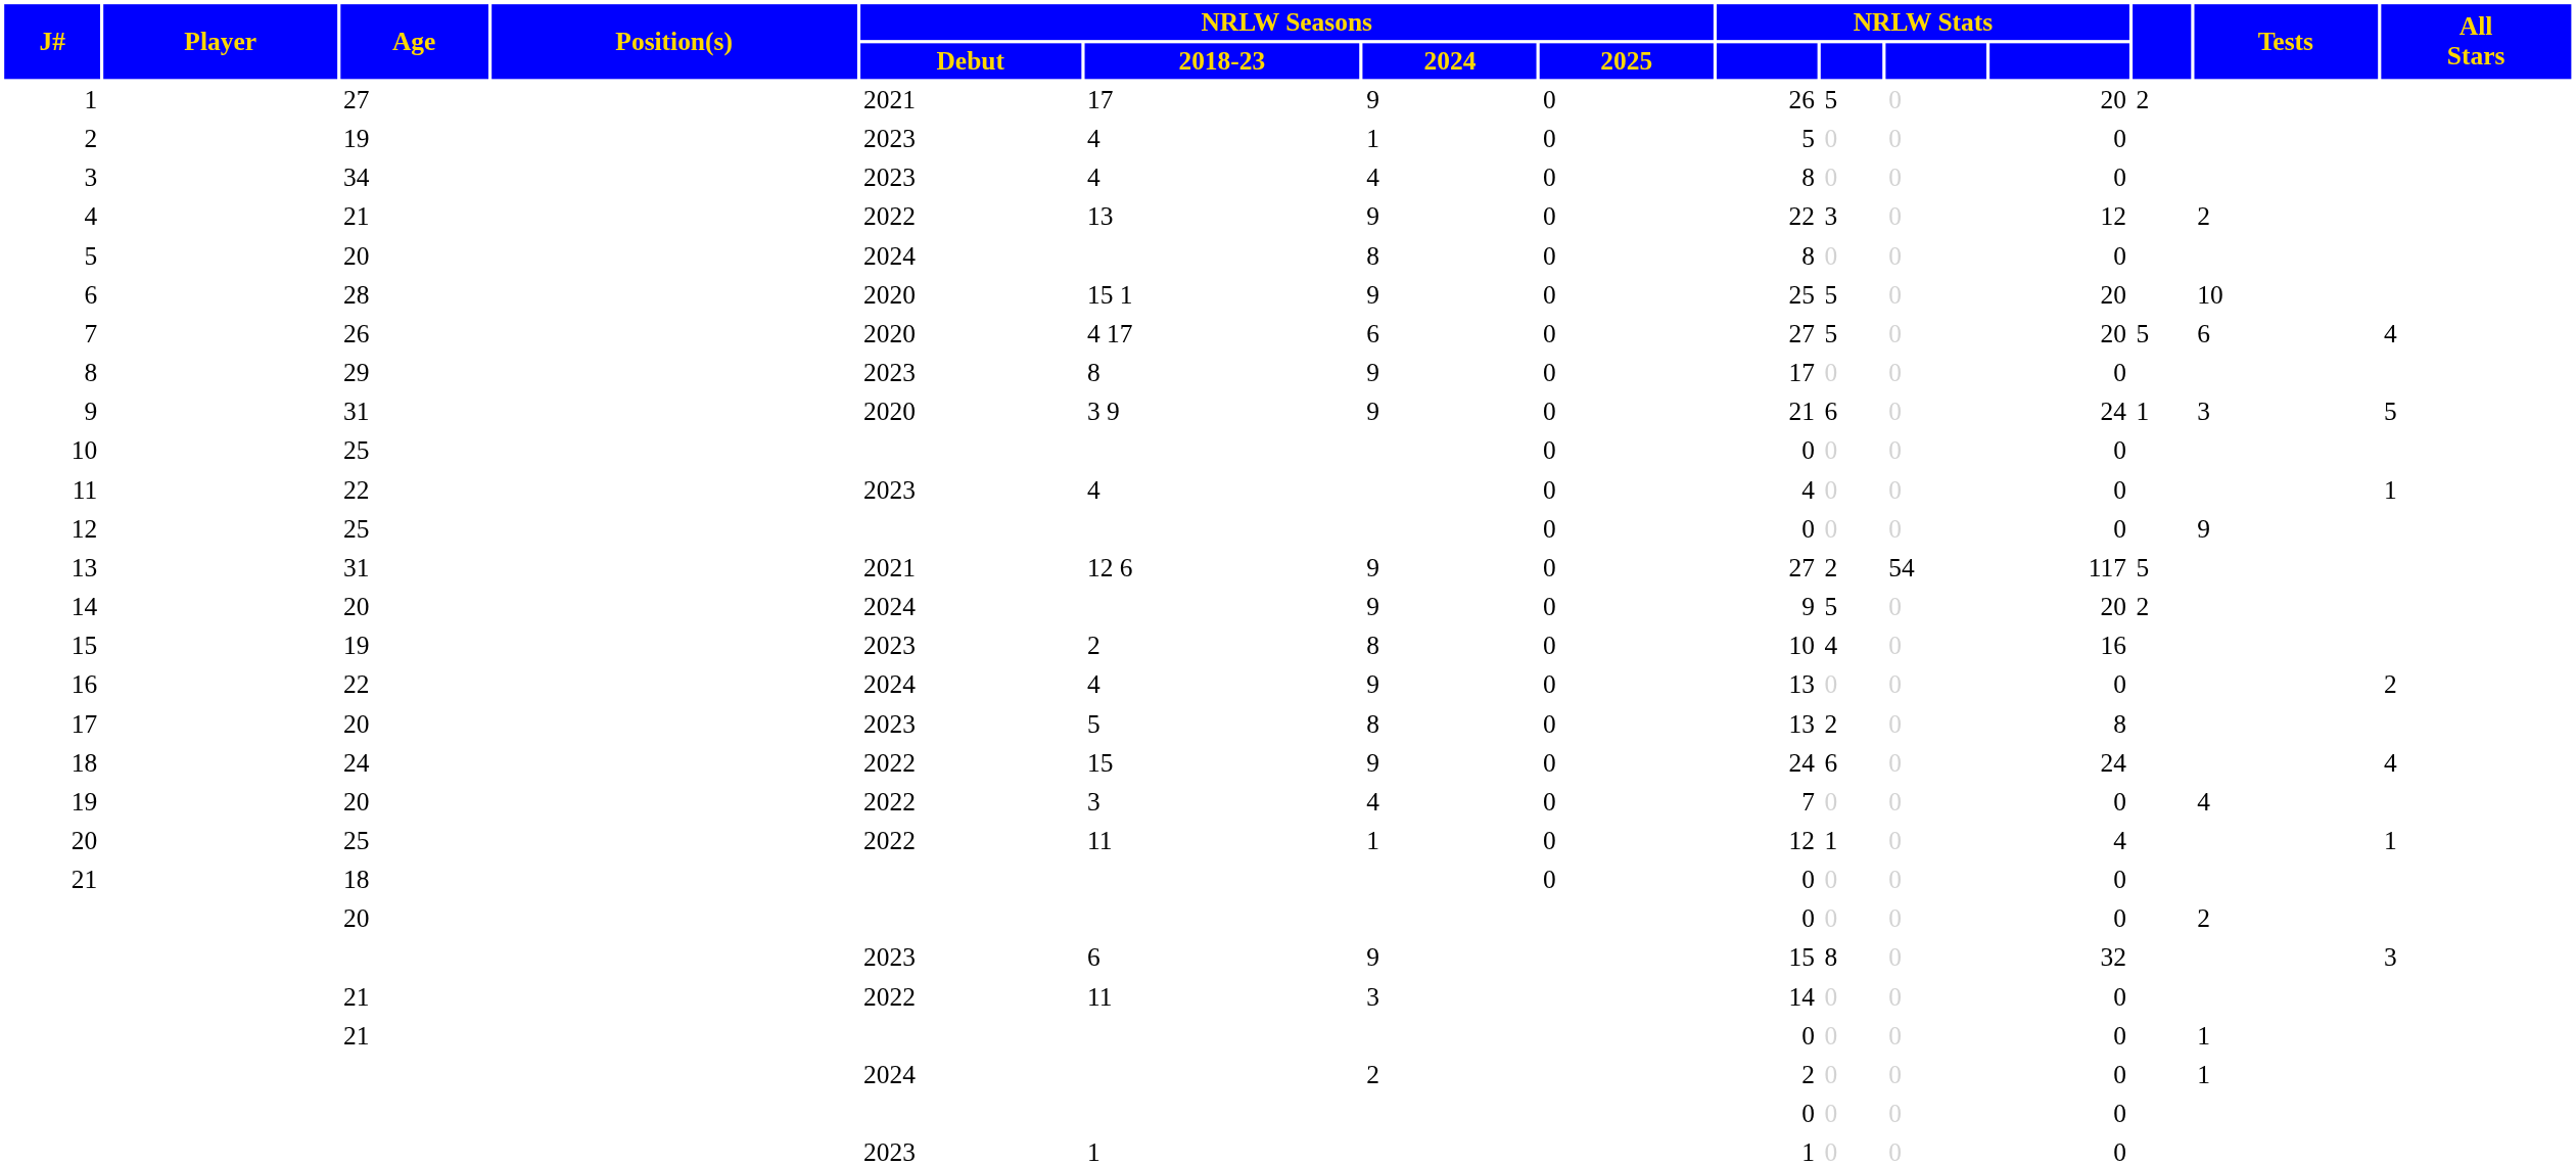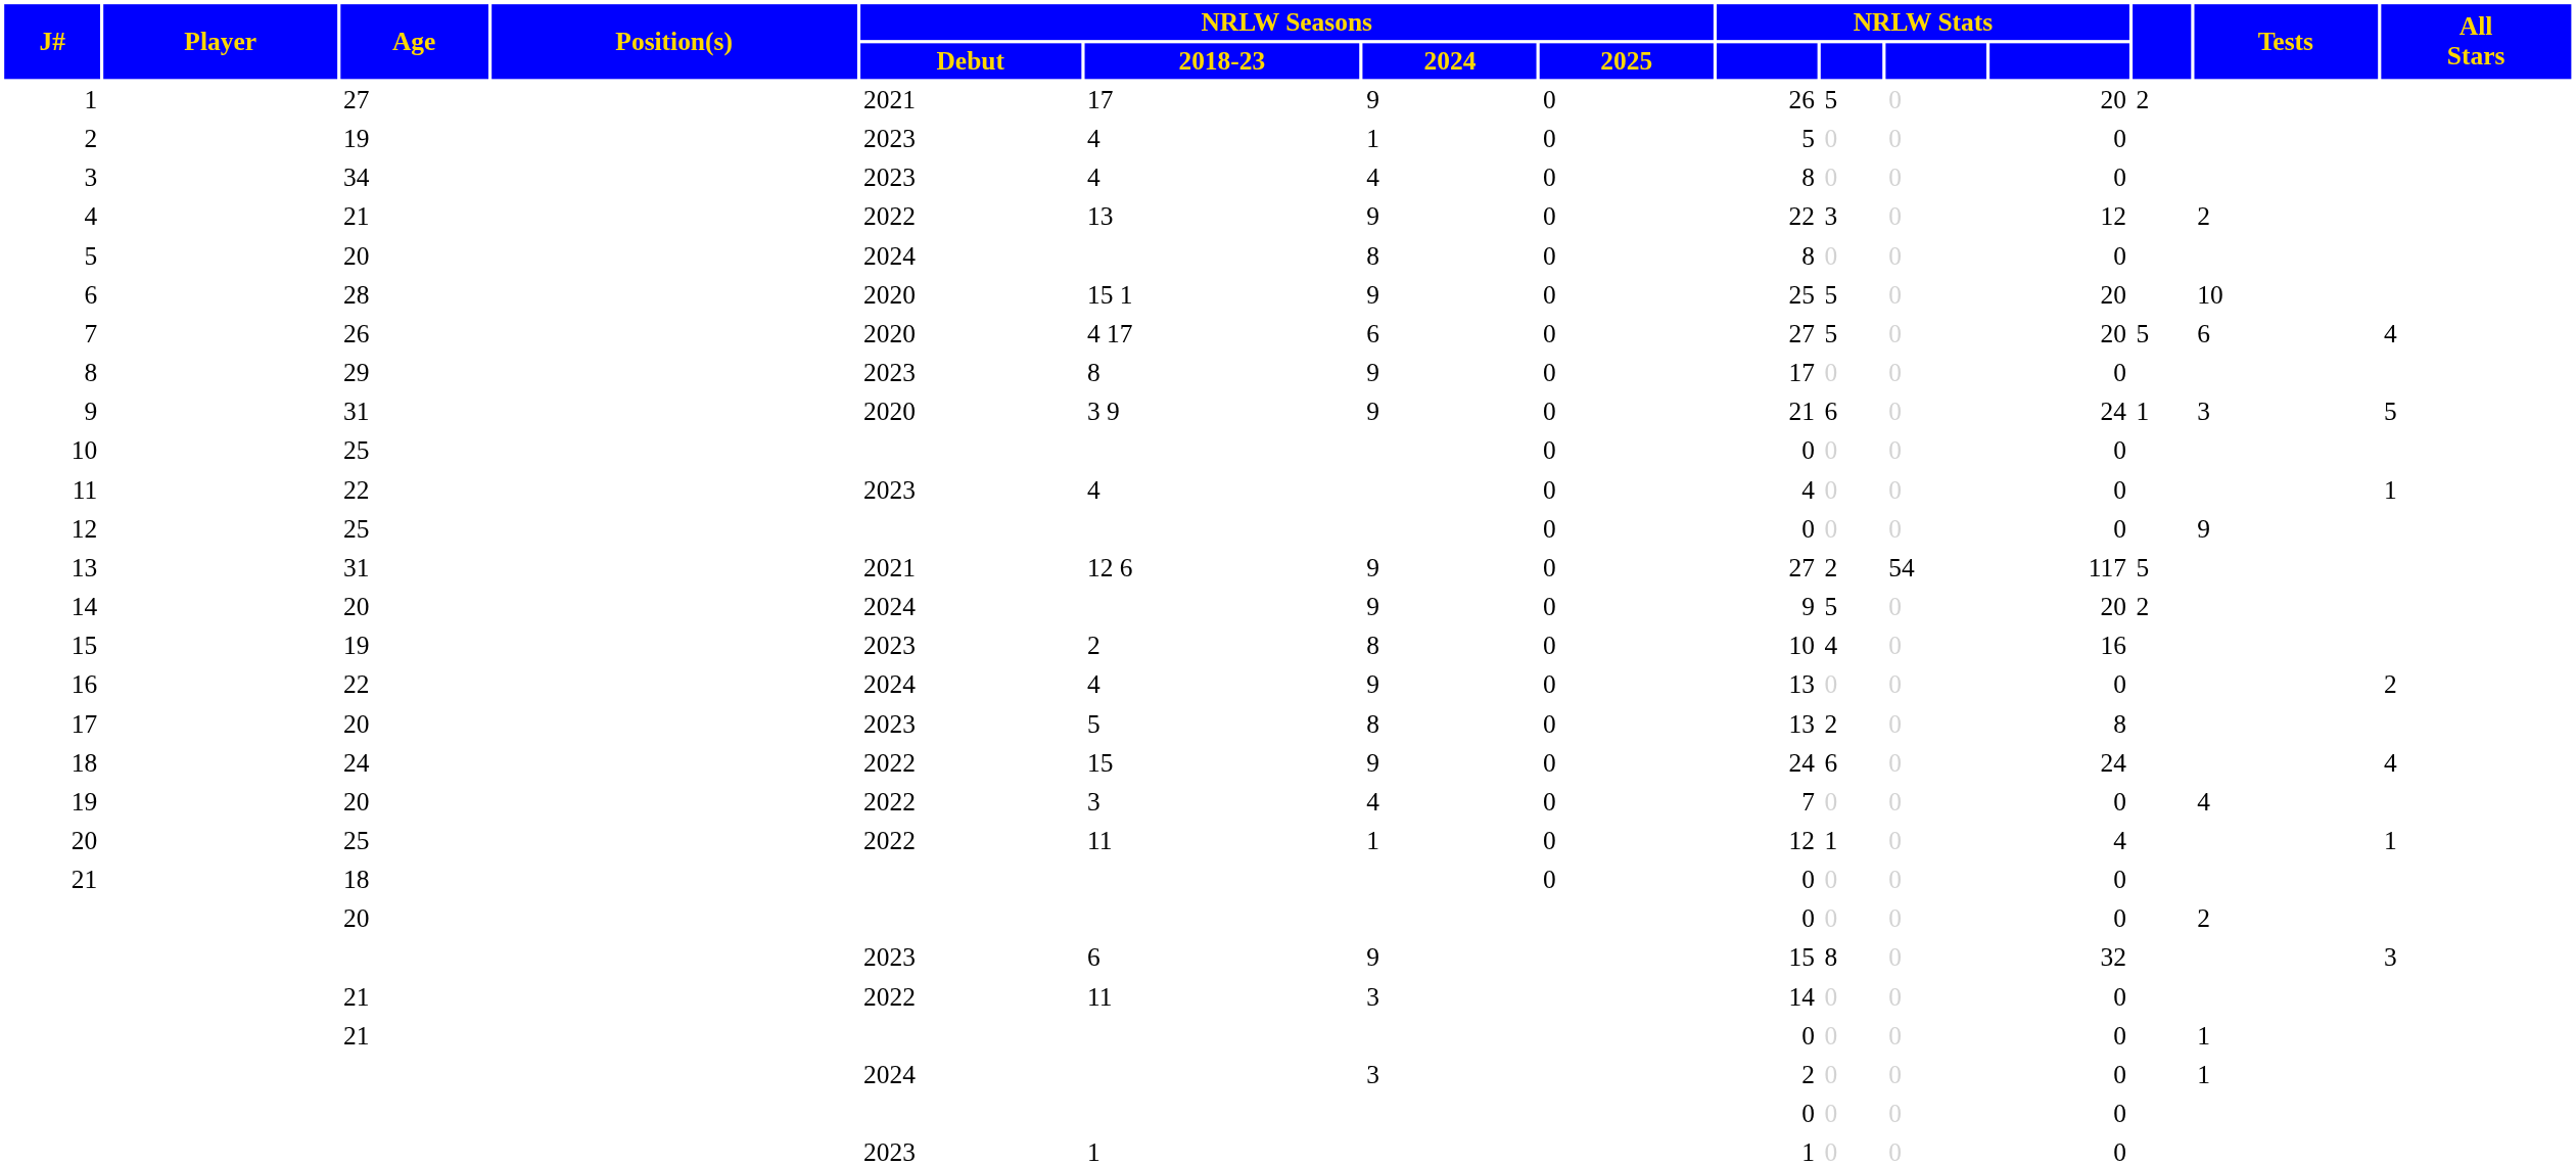row 28 | NRLW Seasons / 2024: 2 -> 3
